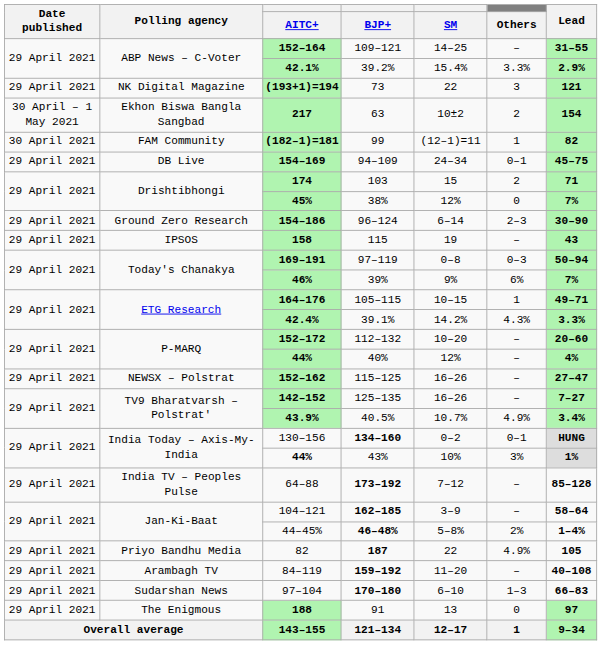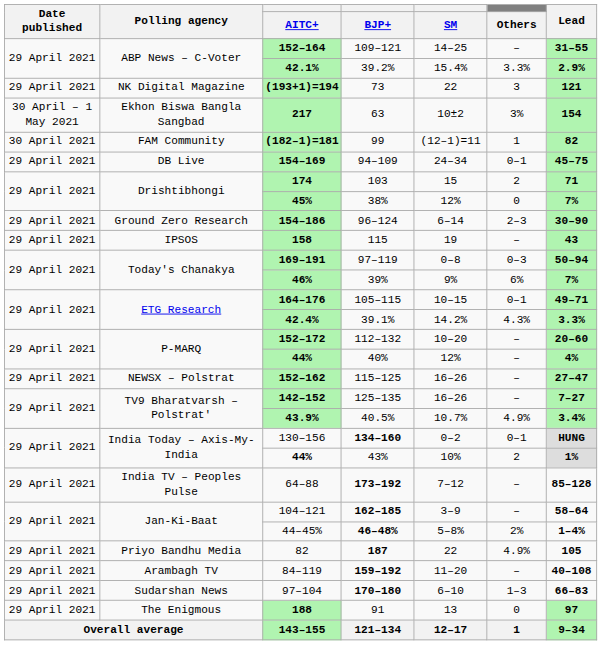63 | Others: 2 -> 3%
105–115 | Others: 1 -> 0–1
43% | Others: 3% -> 2
